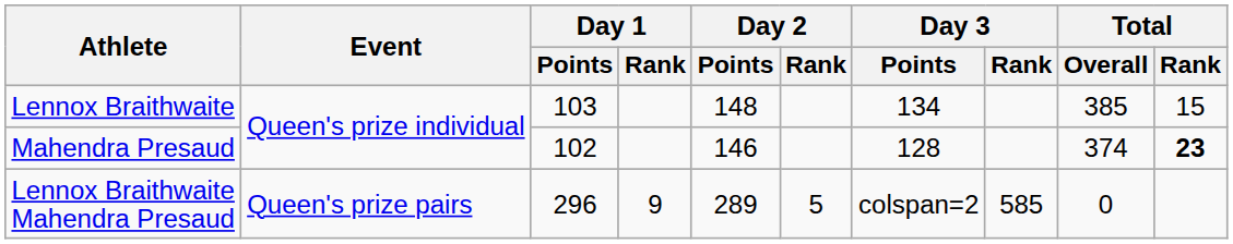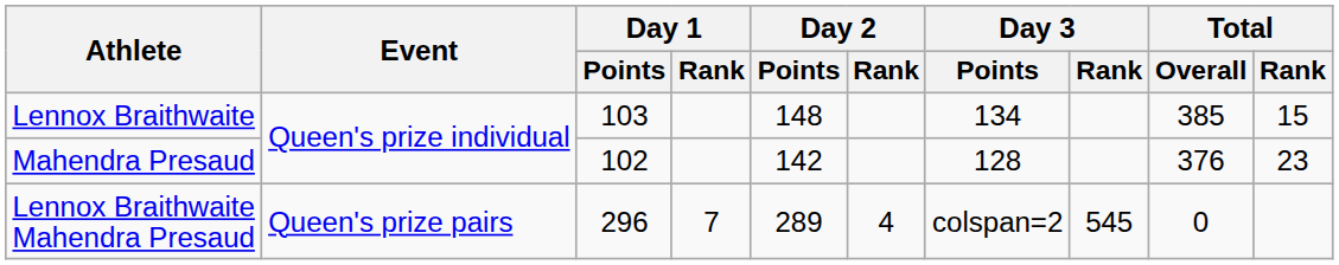Mahendra Presaud | Day 2 / Points: 146 -> 142
Mahendra Presaud | Total / Overall: 374 -> 376
Mahendra Presaud | Total / Rank: bold -> normal
Lennox Braithwaite Mahendra Presaud | Day 1 / Rank: 9 -> 7
Lennox Braithwaite Mahendra Presaud | Day 2 / Rank: 5 -> 4
Lennox Braithwaite Mahendra Presaud | Day 3 / Rank: 585 -> 545
